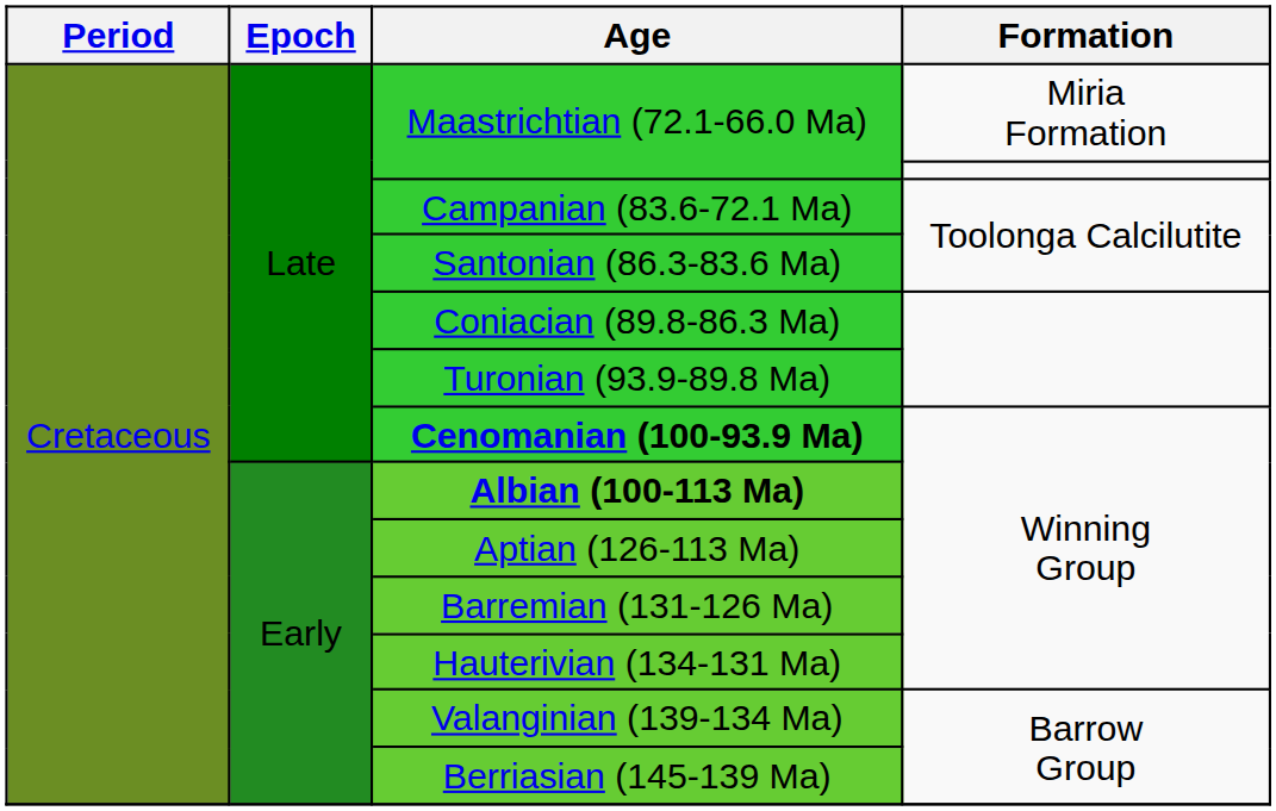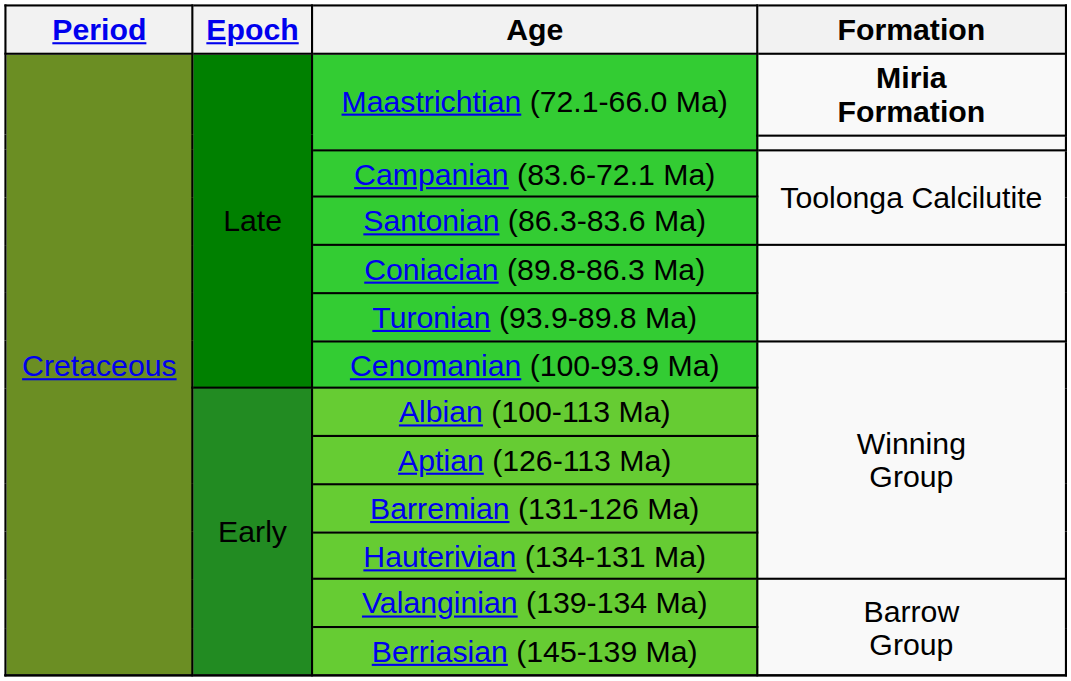Maastrichtian (72.1-66.0 Ma) / Miria Formation | Formation: normal -> bold
Cenomanian (100-93.9 Ma) | Age: bold -> normal
Albian (100-113 Ma) | Age: bold -> normal
